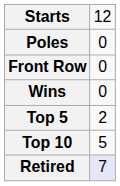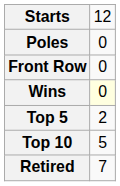Wins | column 2: no background -> lightyellow background
Retired | column 2: lavender background -> no background
